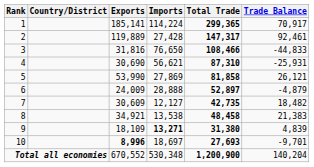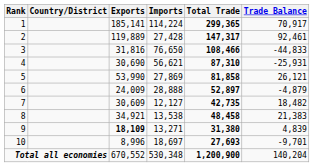9 | Exports: normal -> bold
9 | Imports: bold -> normal
10 | Exports: bold -> normal
